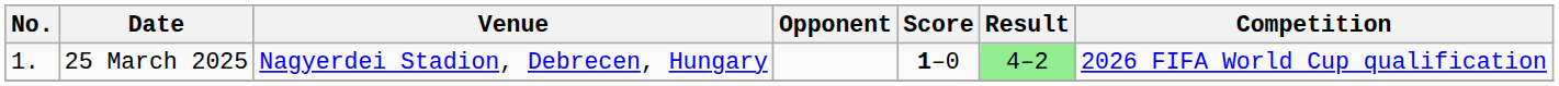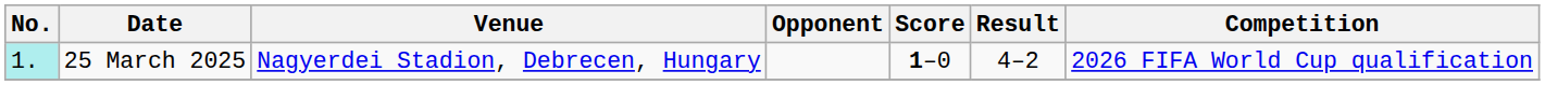25 March 2025 | No.: no background -> paleturquoise background
25 March 2025 | Result: lightgreen background -> no background
